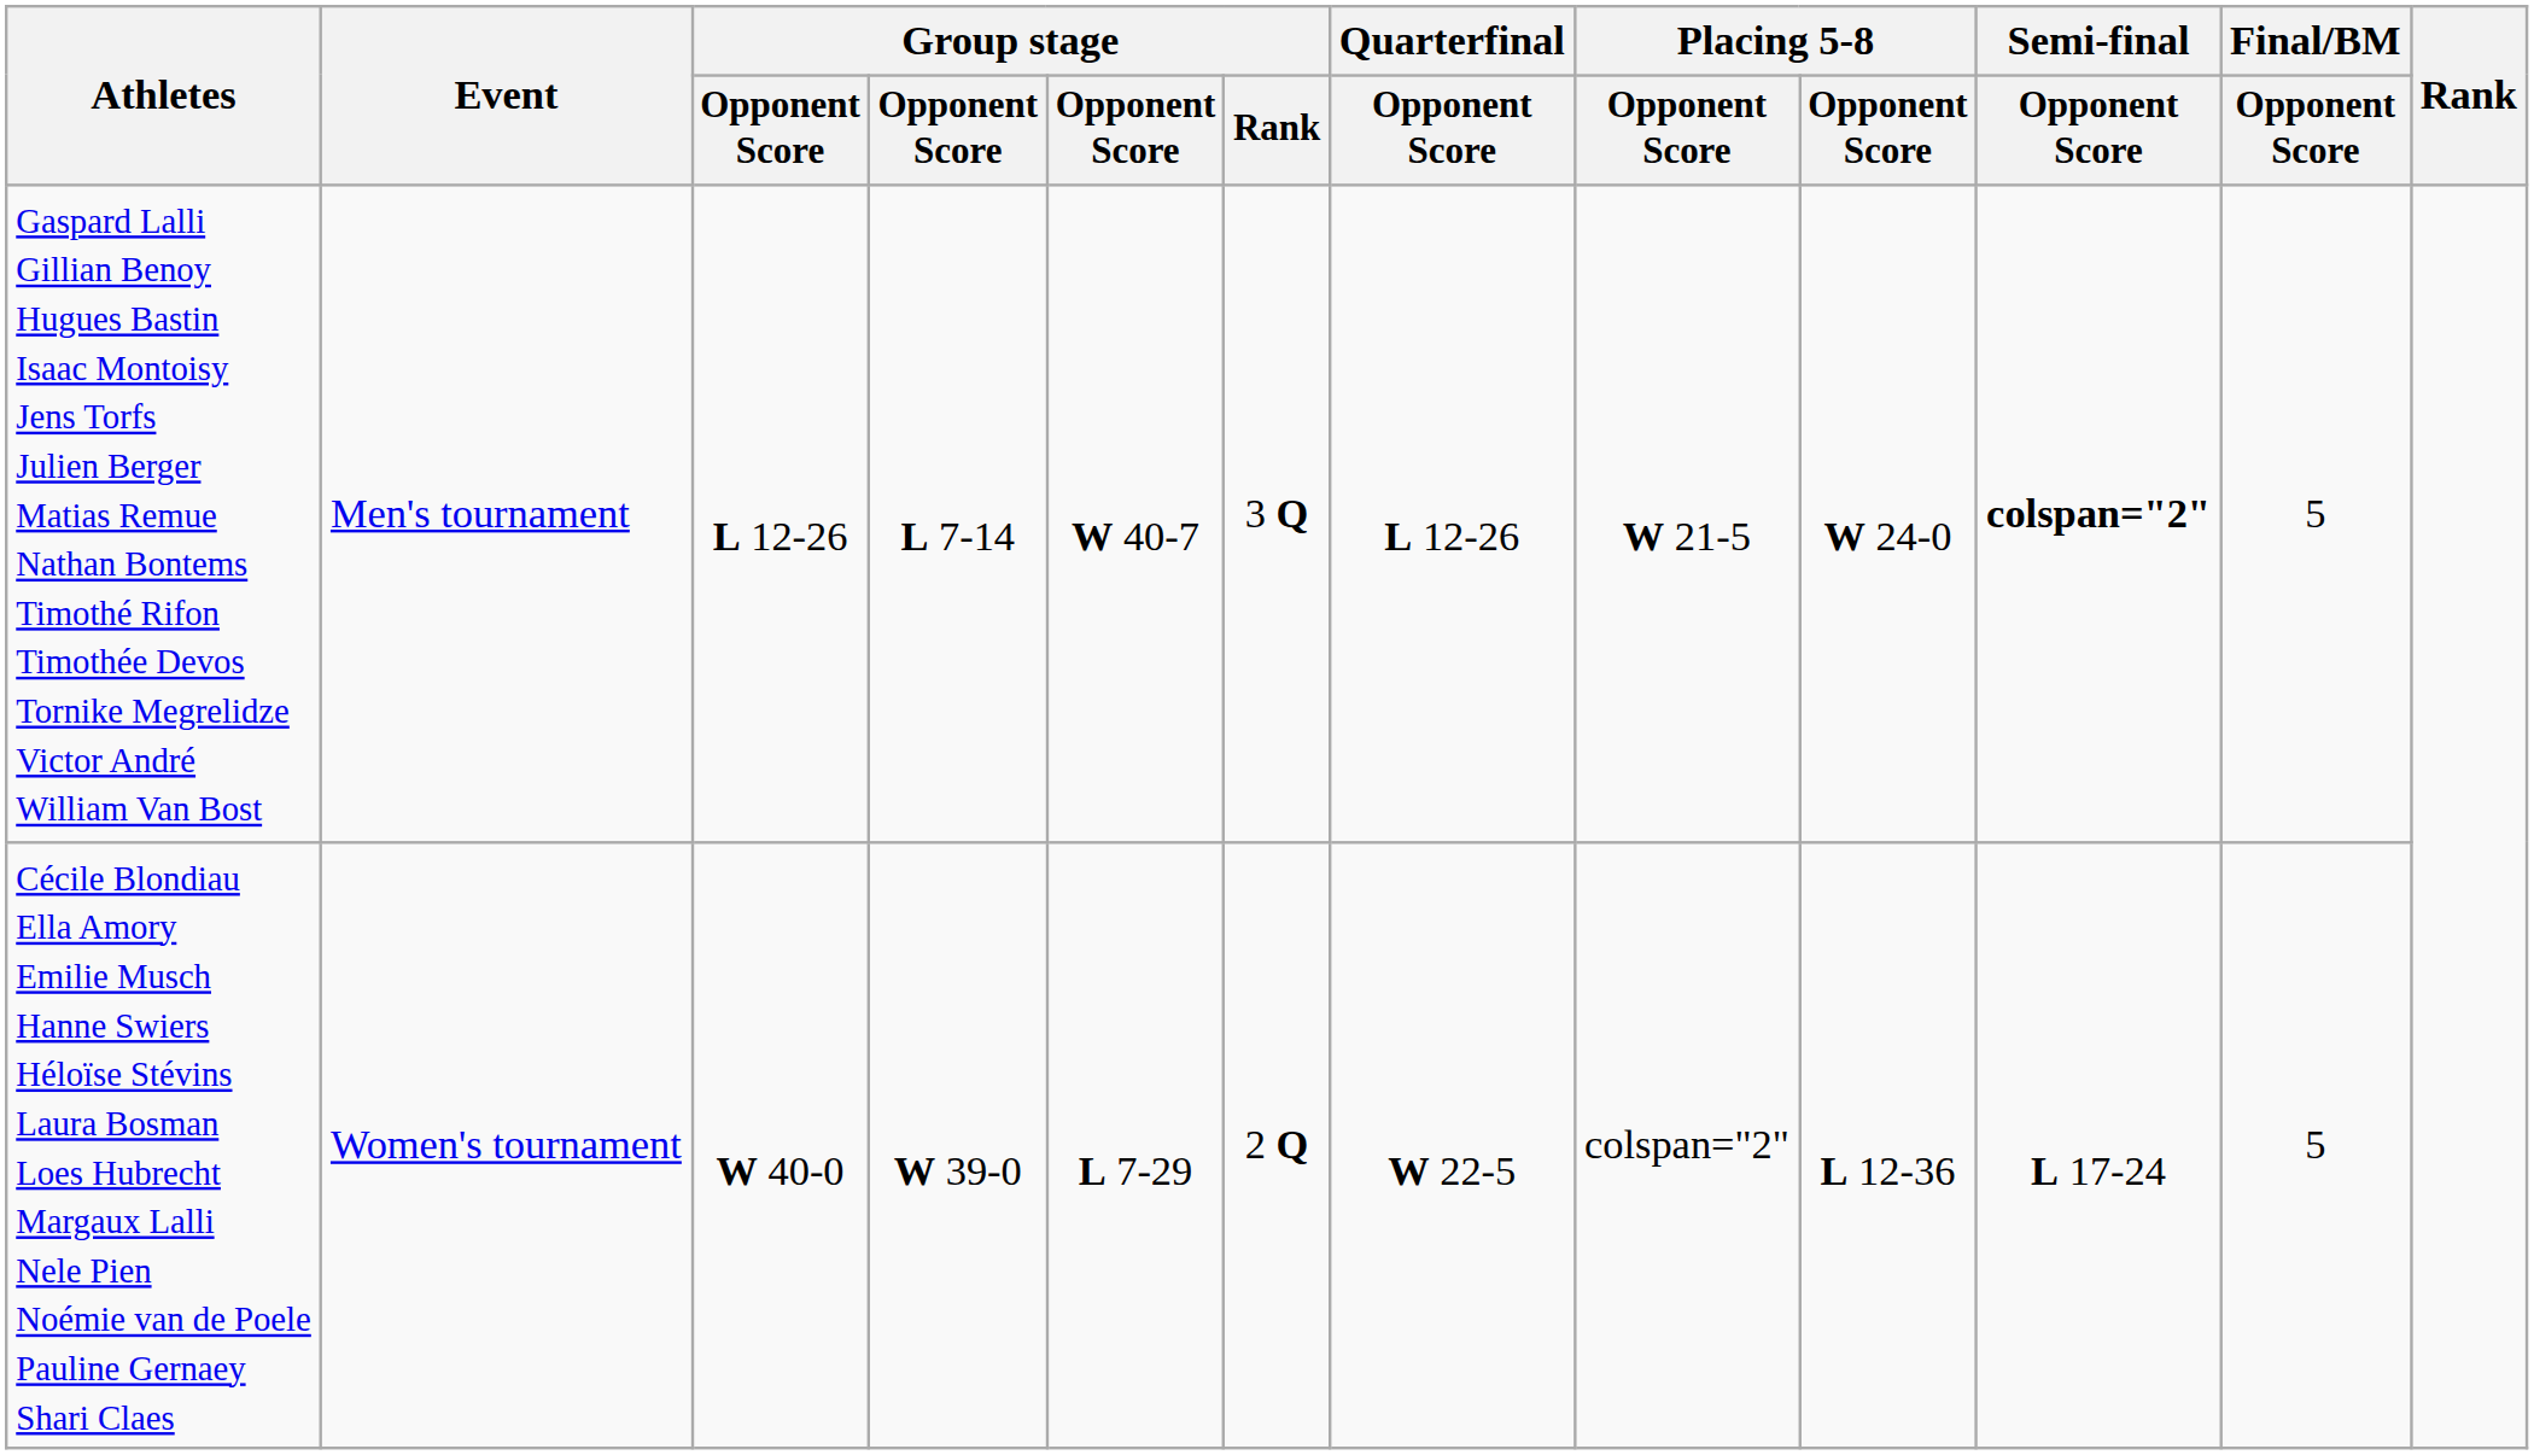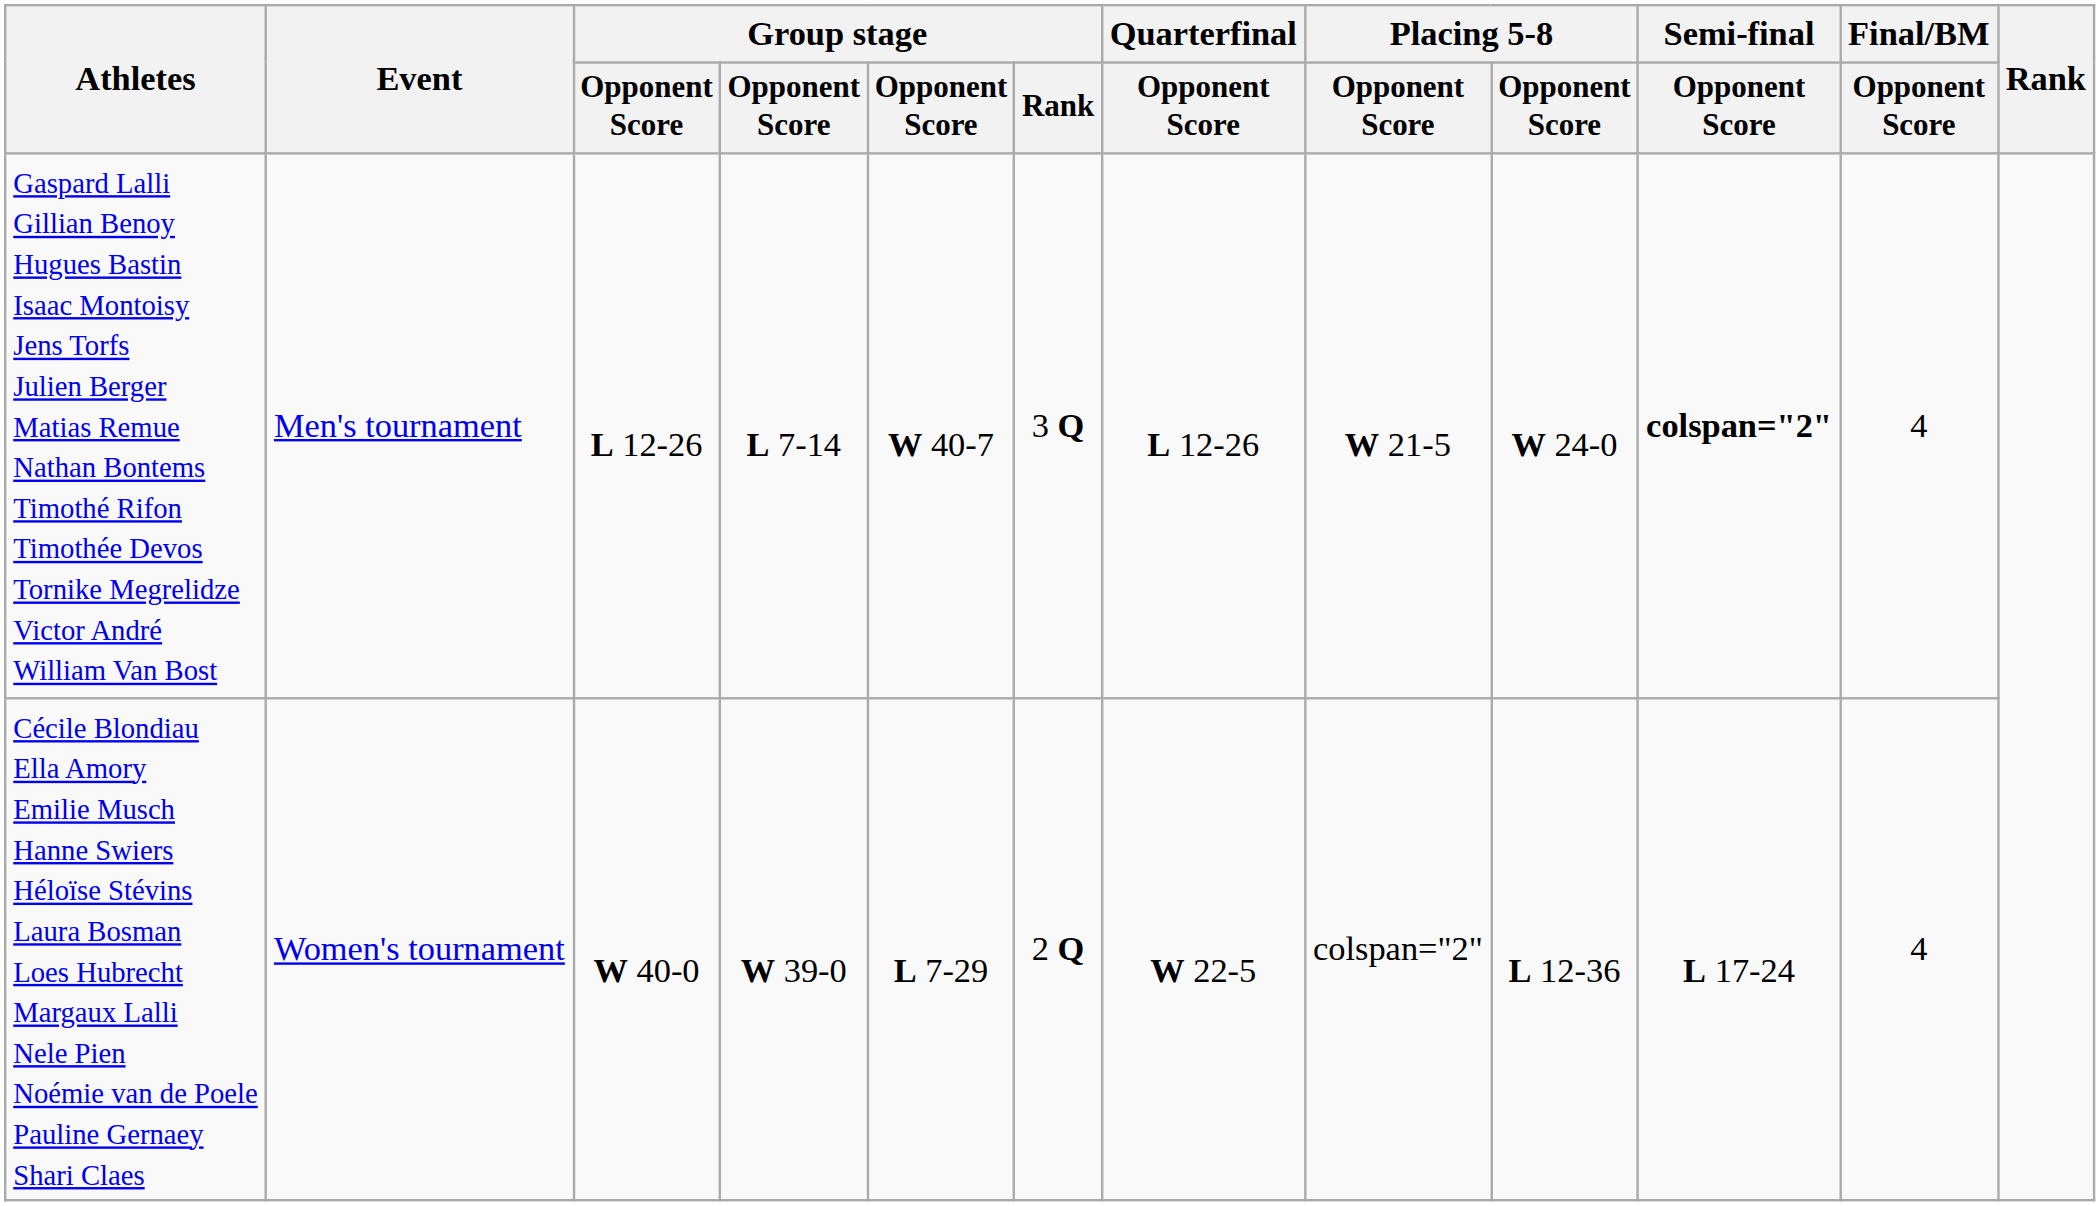row 3 | Final/BM / Opponent Score: 5 -> 4
row 4 | Final/BM / Opponent Score: 5 -> 4
